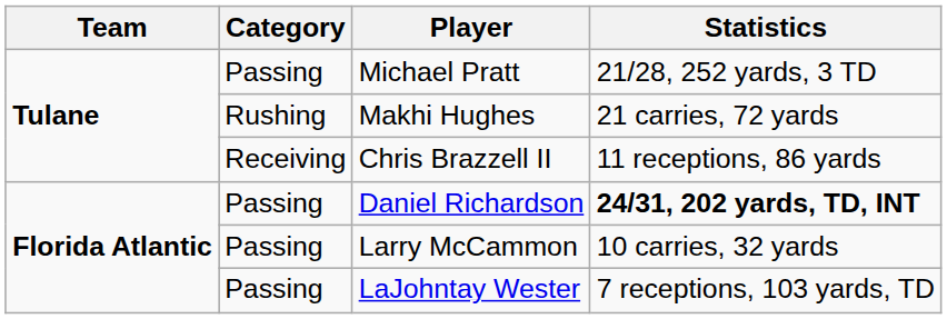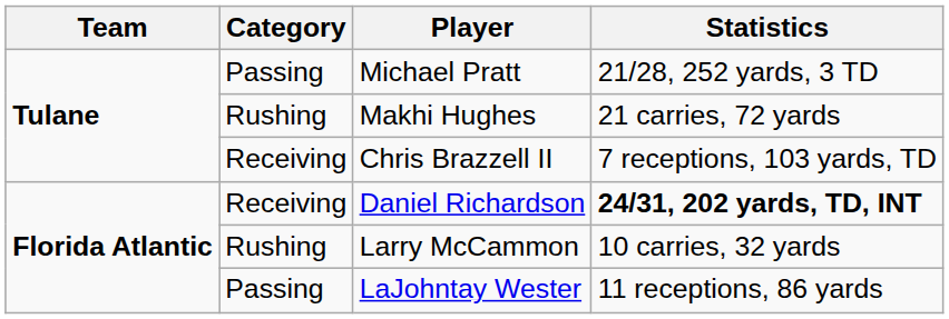Chris Brazzell II | Statistics: 11 receptions, 86 yards -> 7 receptions, 103 yards, TD
Daniel Richardson | Category: Passing -> Receiving
Larry McCammon | Category: Passing -> Rushing
LaJohntay Wester | Statistics: 7 receptions, 103 yards, TD -> 11 receptions, 86 yards
